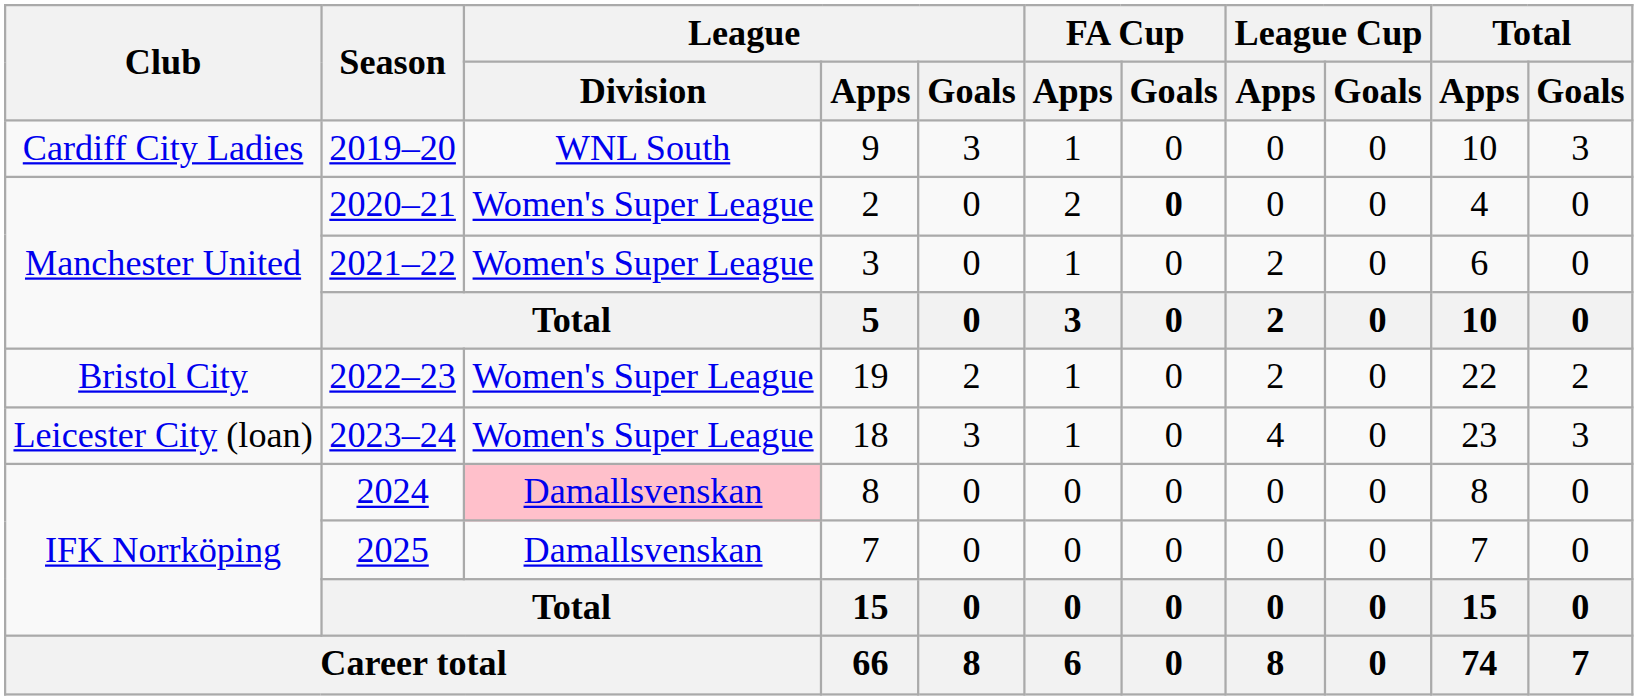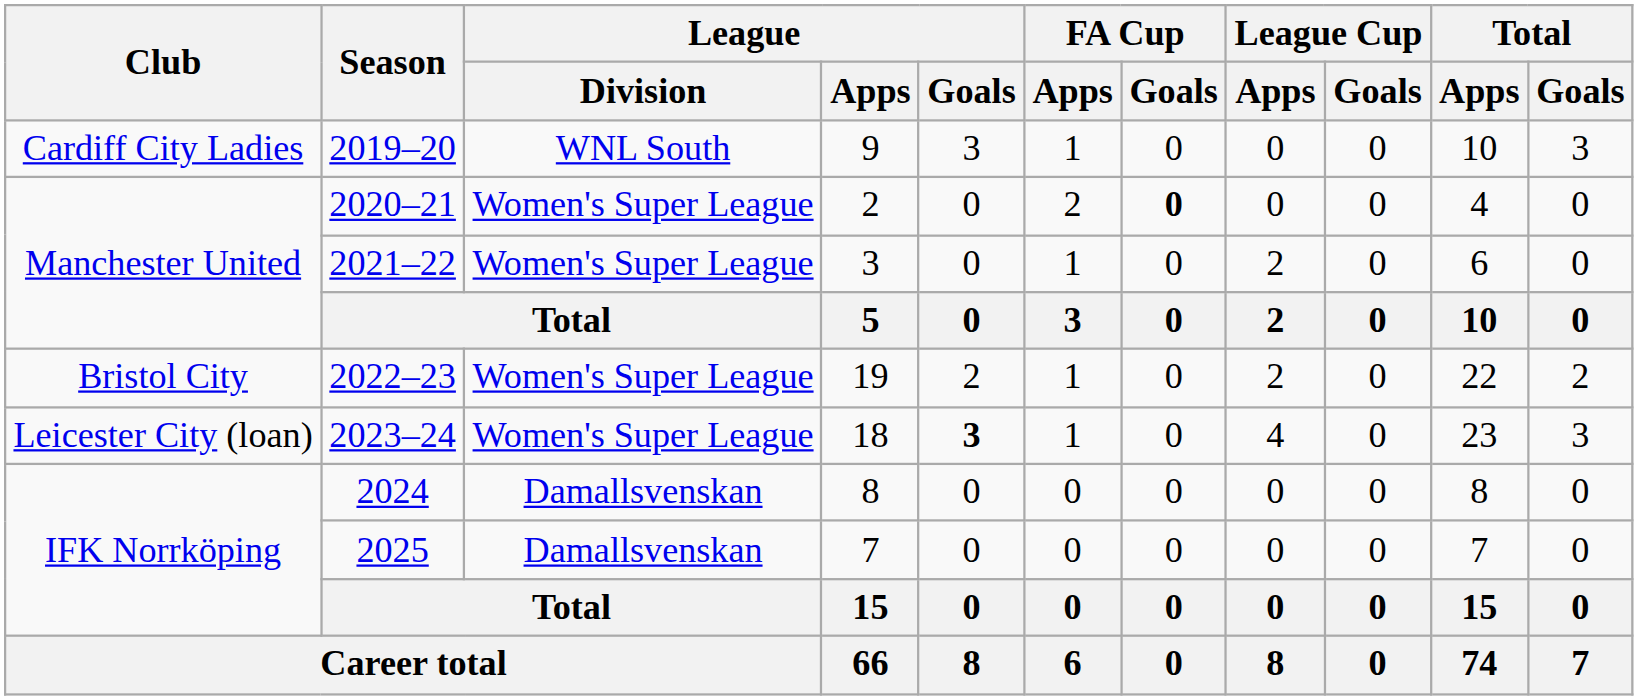2023–24 | League / Goals: normal -> bold
2024 | League / Division: pink background -> no background
